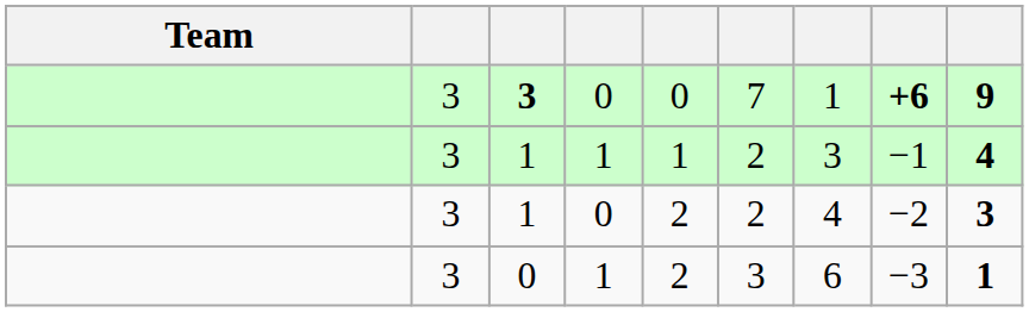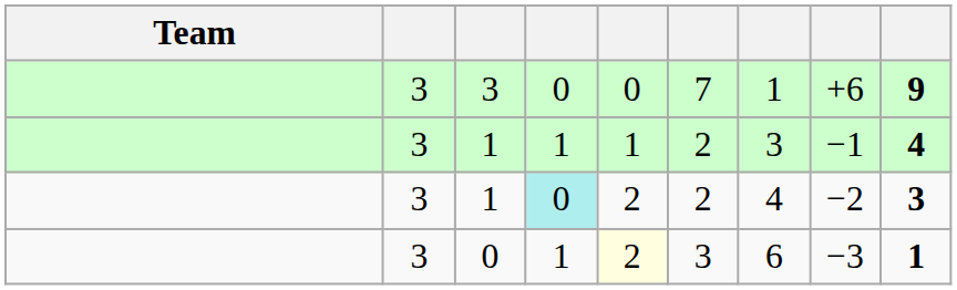row 2 | column 3: bold -> normal
row 2 | column 8: bold -> normal
row 4 | column 4: no background -> paleturquoise background
row 5 | column 5: no background -> lightyellow background
